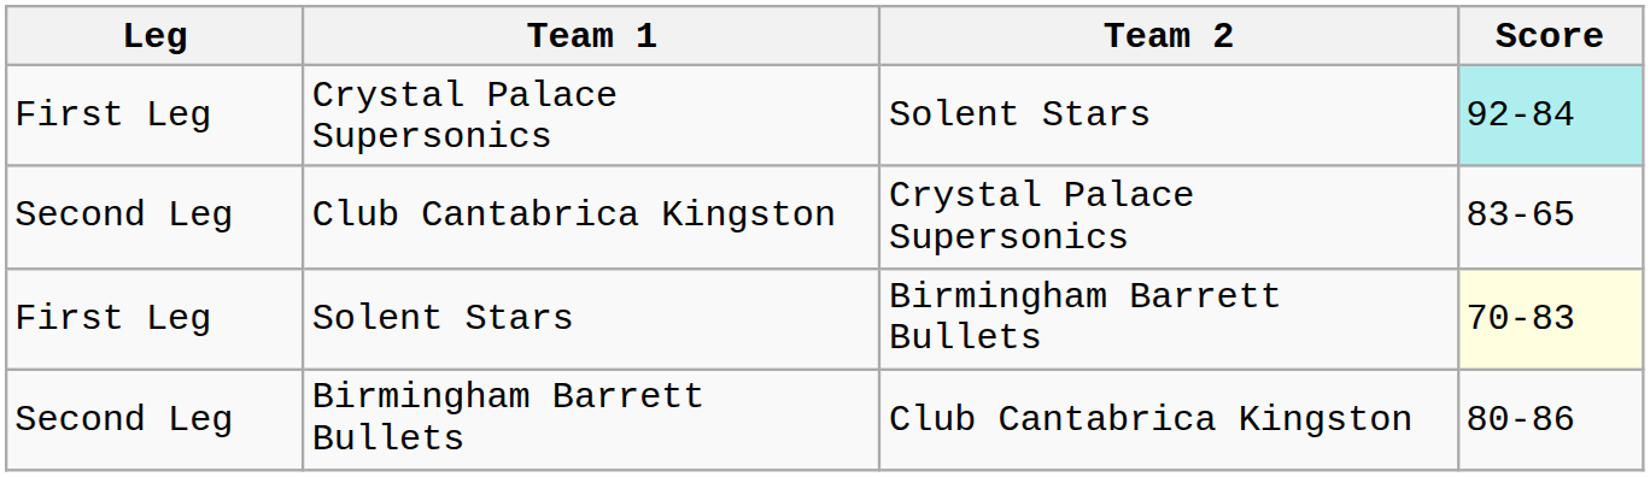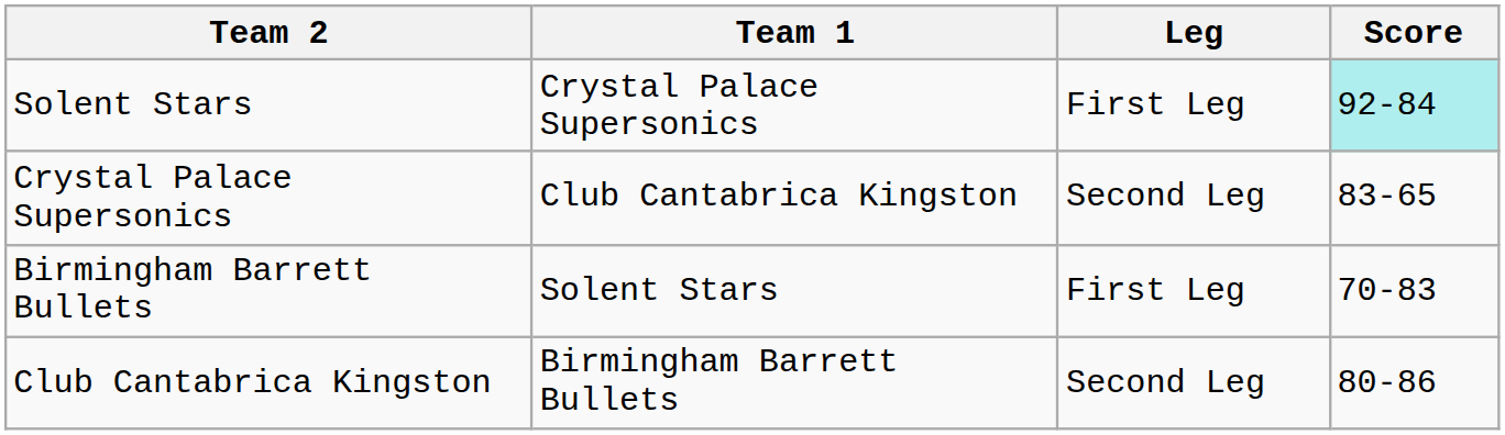columns swapped: Leg <-> Team 2
row 4 | Score: lightyellow background -> no background
